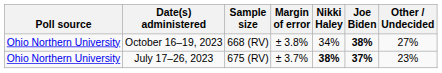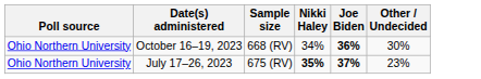- column: Margin of error | ± 3.8% | ± 3.7%
October 16–19, 2023 | Joe Biden: 38% -> 36%
October 16–19, 2023 | Other / Undecided: 27% -> 30%
July 17–26, 2023 | Nikki Haley: 38% -> 35%
